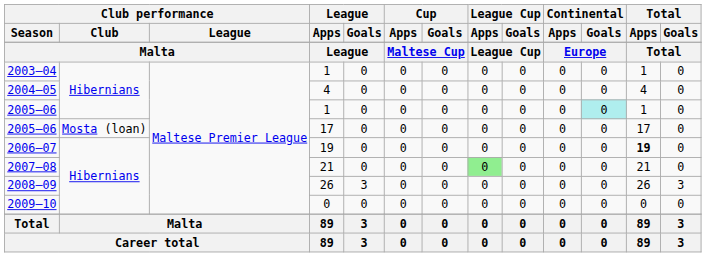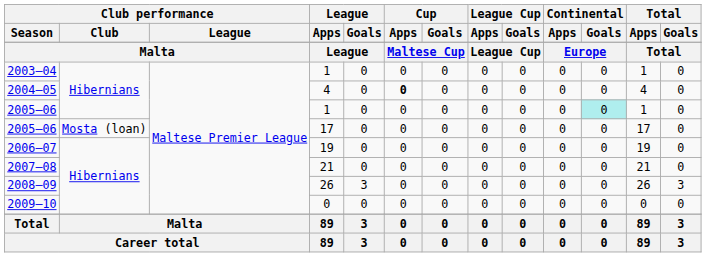2004–05 | Cup / Apps: normal -> bold
2006–07 | Total / Apps: bold -> normal
2007–08 | League Cup / Apps: lightgreen background -> no background
